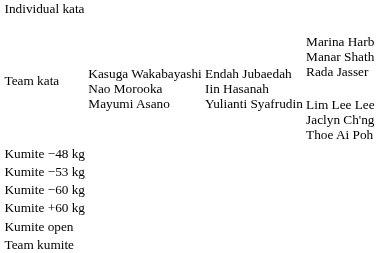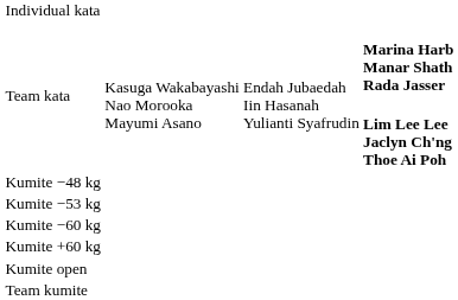Team kata / Marina Harb Manar Shath Rada Jasser | column 4: normal -> bold
Team kata / Lim Lee Lee Jaclyn Ch'ng Thoe Ai Poh | column 4: normal -> bold
